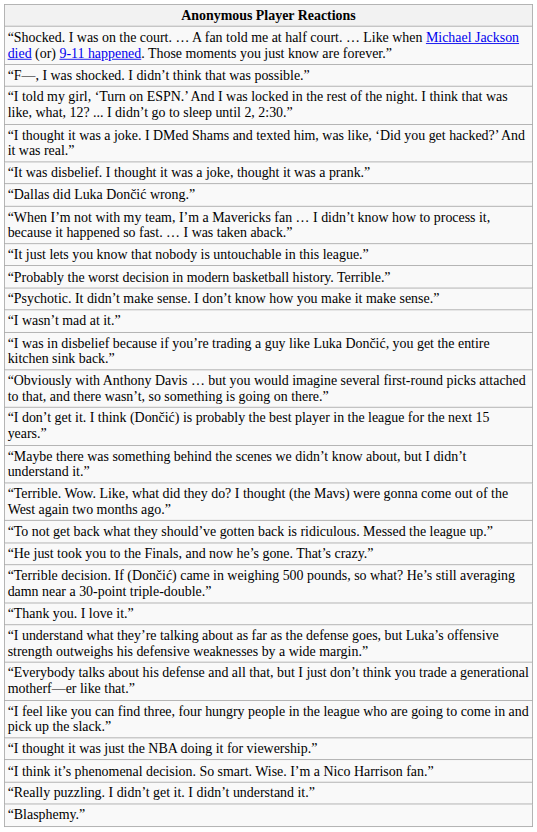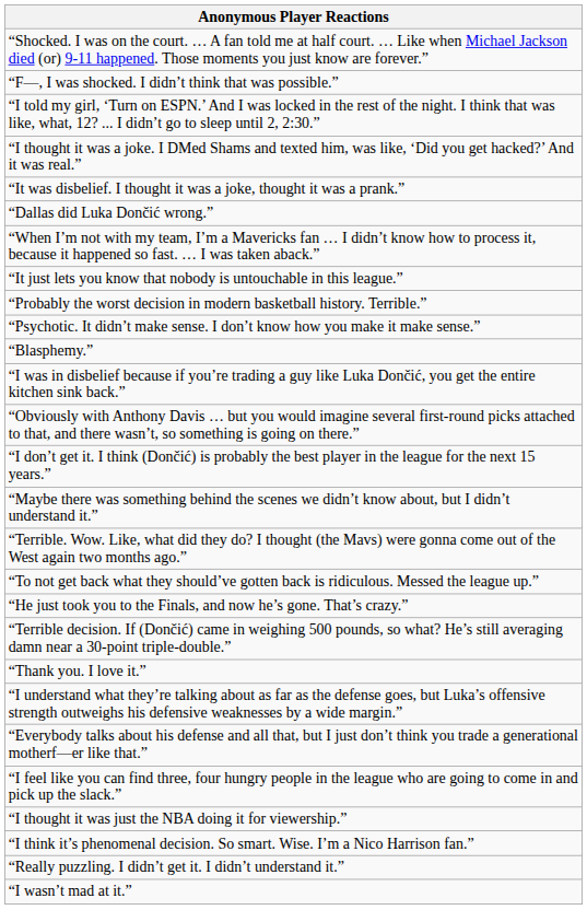row 12 | column 1: “I wasn’t mad at it.” -> “Blasphemy.”
row 28 | column 1: “Blasphemy.” -> “I wasn’t mad at it.”
